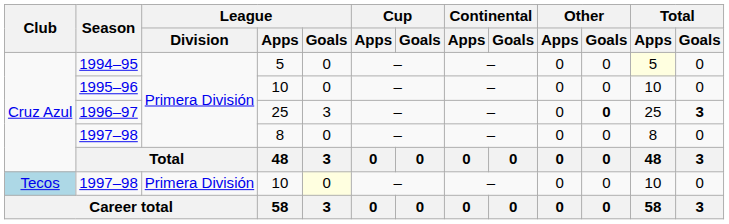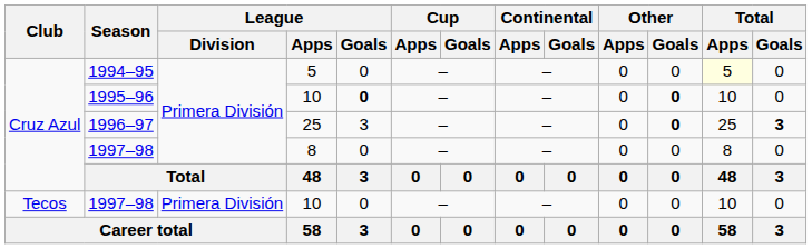1995–96 | League / Goals: normal -> bold
1995–96 | Other / Goals: normal -> bold
1997–98 / 10 | Club: lightblue background -> no background
1997–98 / 10 | League / Goals: lightyellow background -> no background
